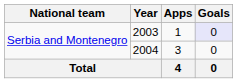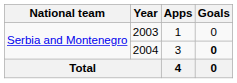2003 | Goals: lavender background -> no background
2004 | Goals: normal -> bold
